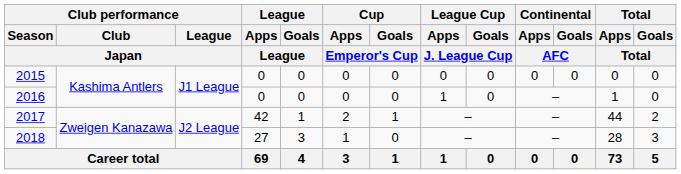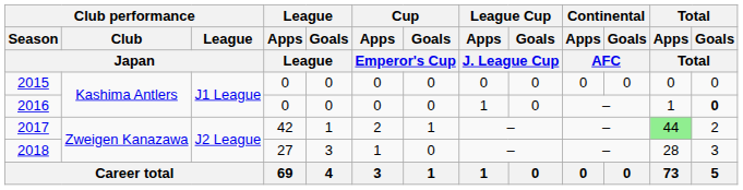2016 | Total / Goals / Total: normal -> bold
2017 | Total / Apps / Total: no background -> lightgreen background
